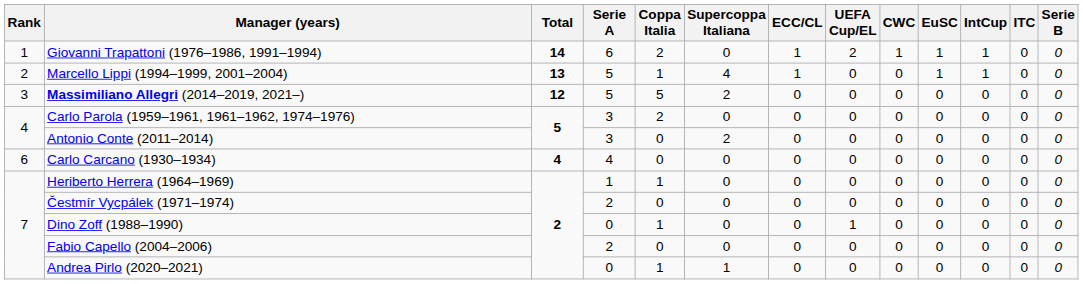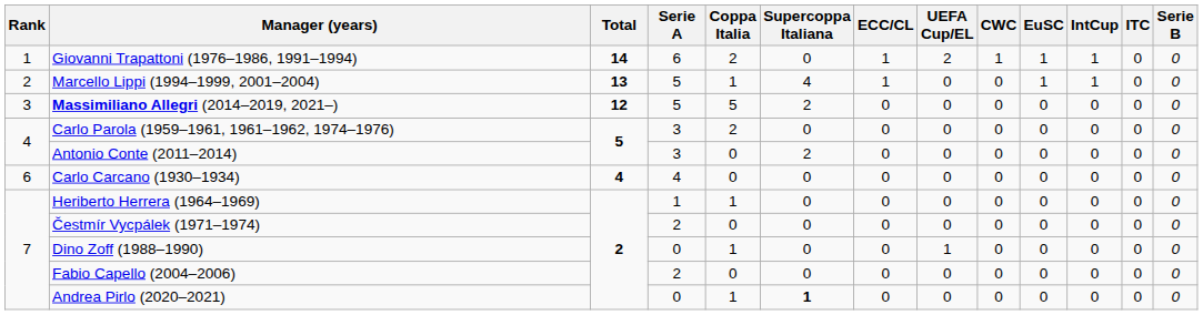Andrea Pirlo (2020–2021) | Supercoppa Italiana: normal -> bold
